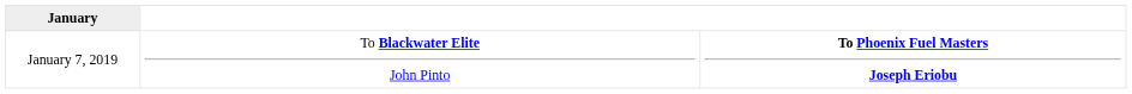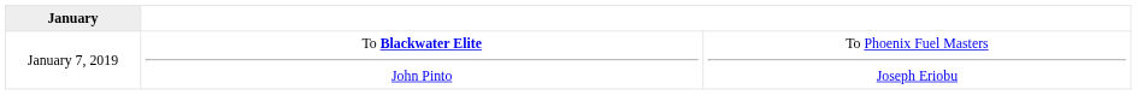January 7, 2019 | column 3: bold -> normal
